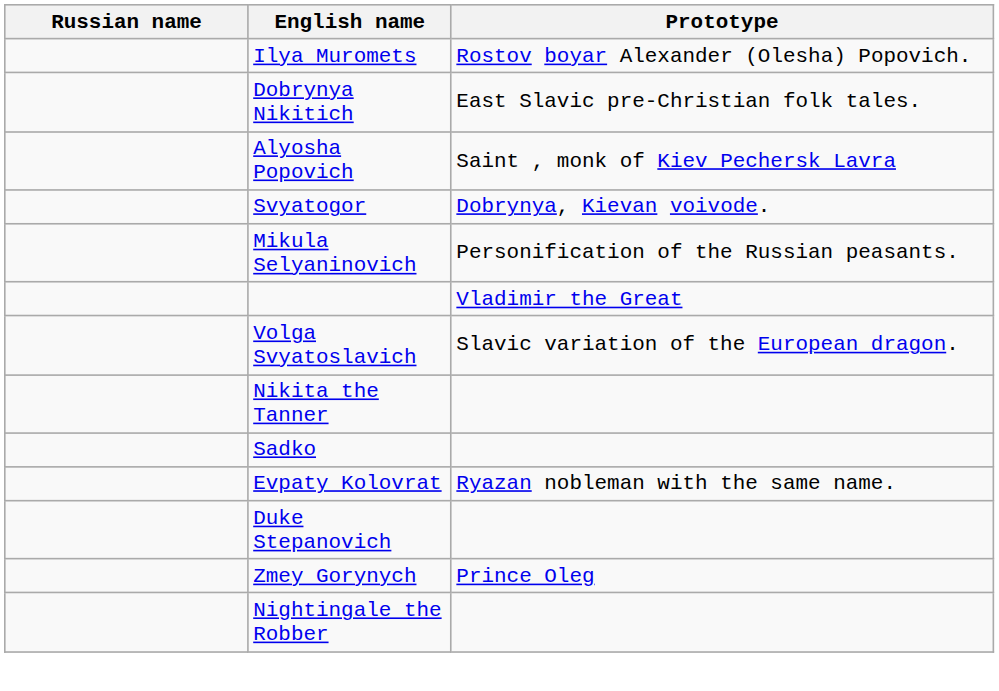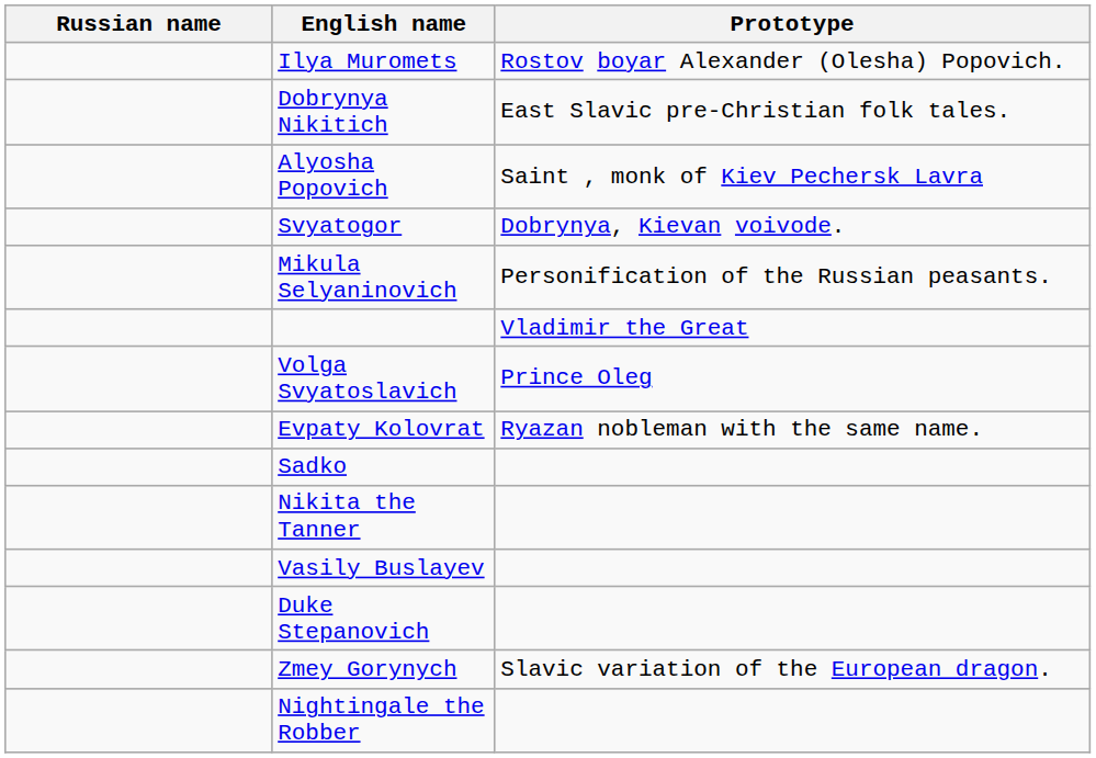Volga Svyatoslavich | Prototype: Slavic variation of the European dragon. -> Prince Oleg
rows swapped: Evpaty Kolovrat <-> Nikita the Tanner
+ row: Vasily Buslayev
Zmey Gorynych | Prototype: Prince Oleg -> Slavic variation of the European dragon.
